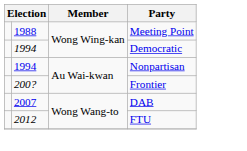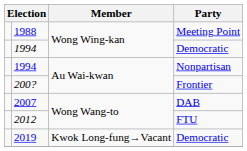+ row: 2019 | Kwok Long-fung→Vacant | Democratic
